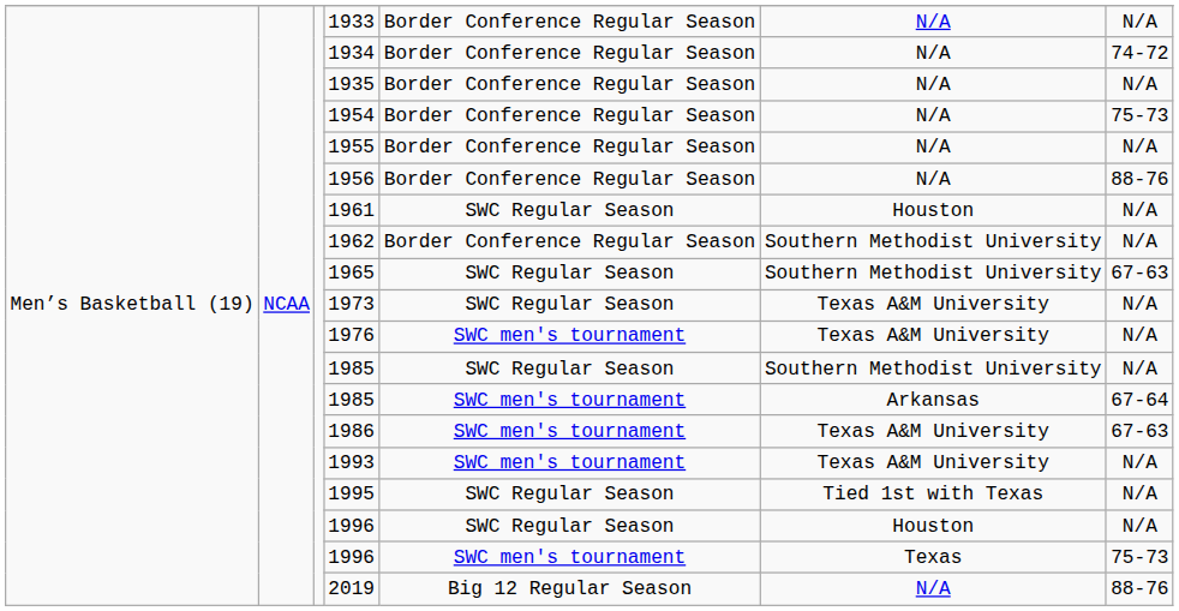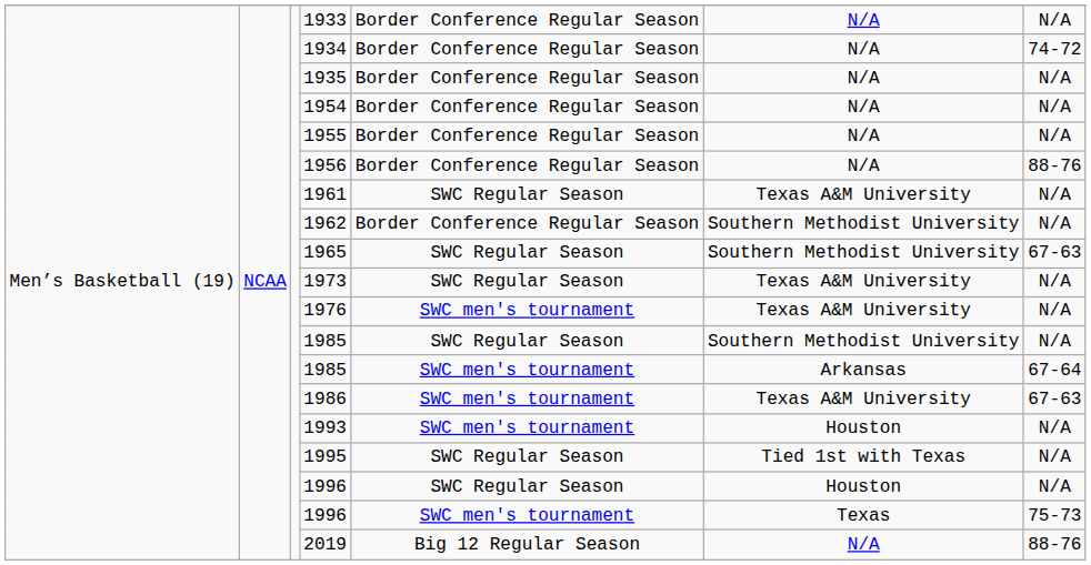1954 | column 7: 75-73 -> N/A
1961 | column 6: Houston -> Texas A&M University
1993 | column 6: Texas A&M University -> Houston
